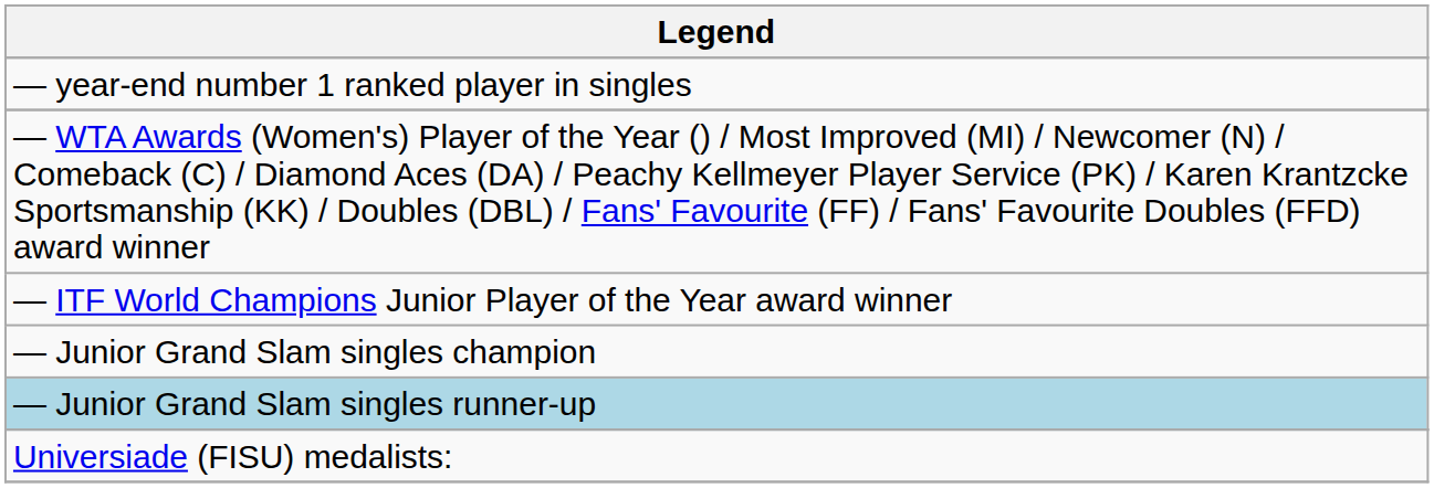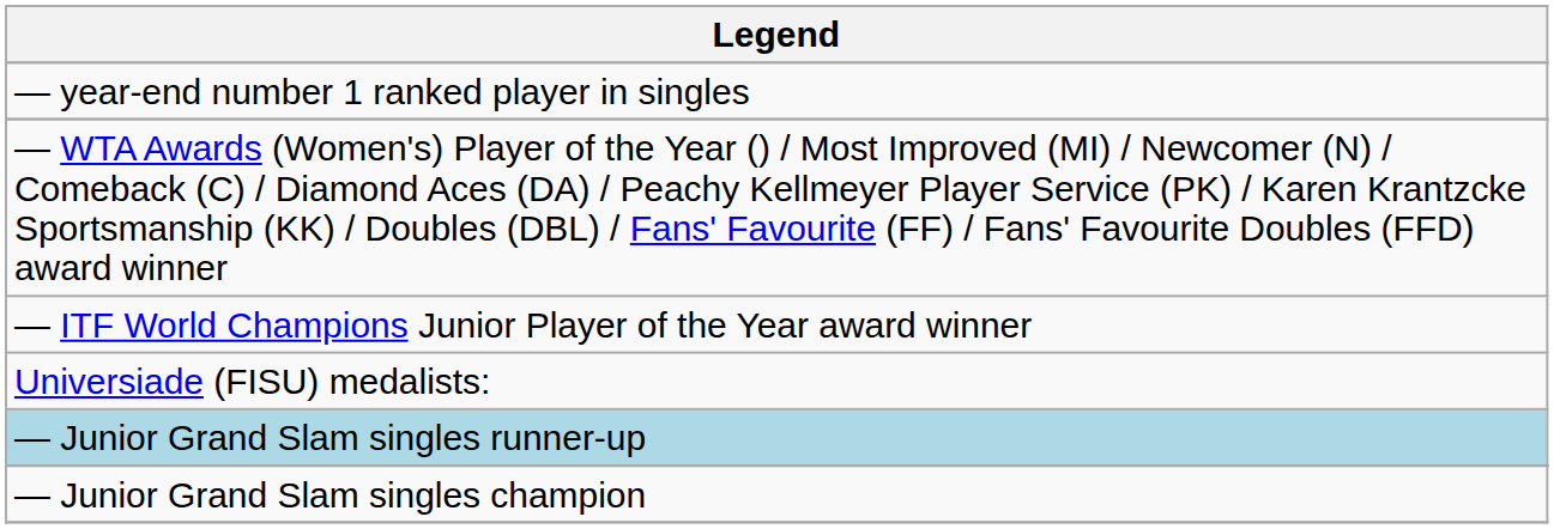row 5 | column 1: — Junior Grand Slam singles champion -> Universiade (FISU) medalists:
row 7 | column 1: Universiade (FISU) medalists: -> — Junior Grand Slam singles champion
